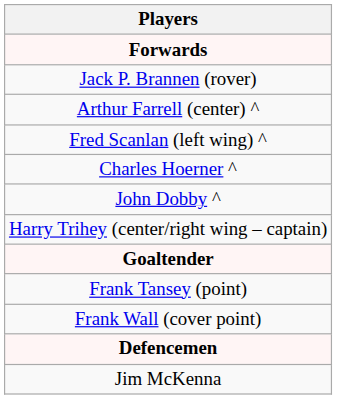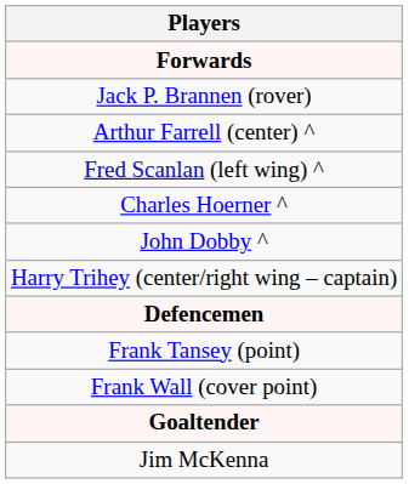row 9 | column 1: Goaltender -> Defencemen
row 12 | column 1: Defencemen -> Goaltender
